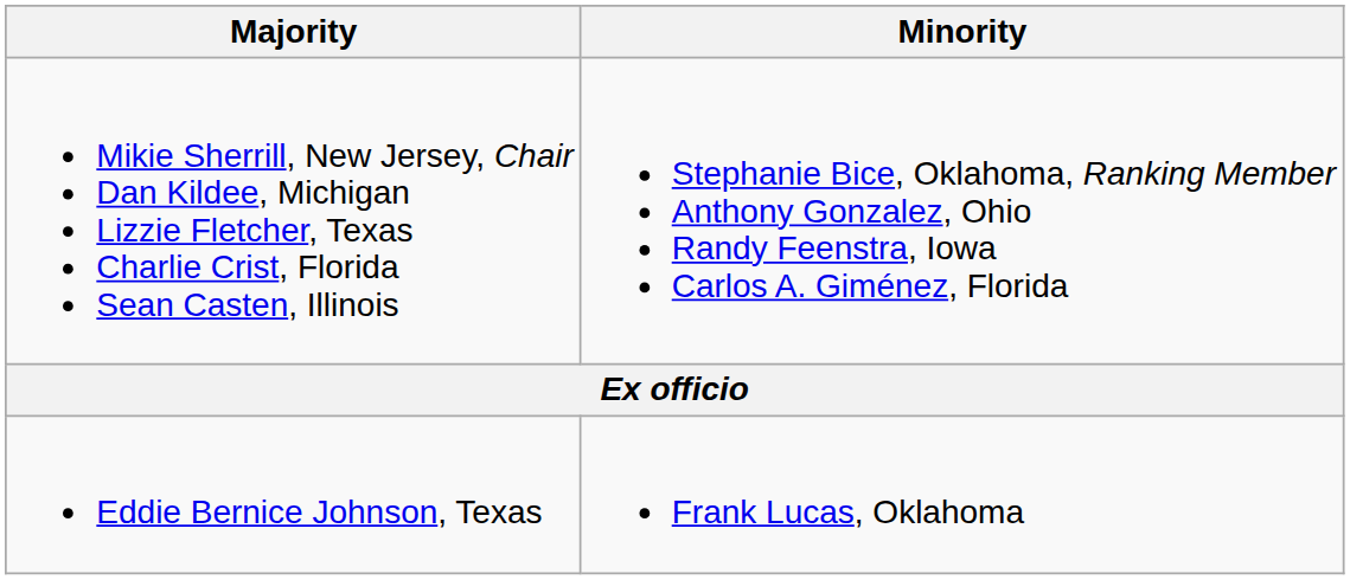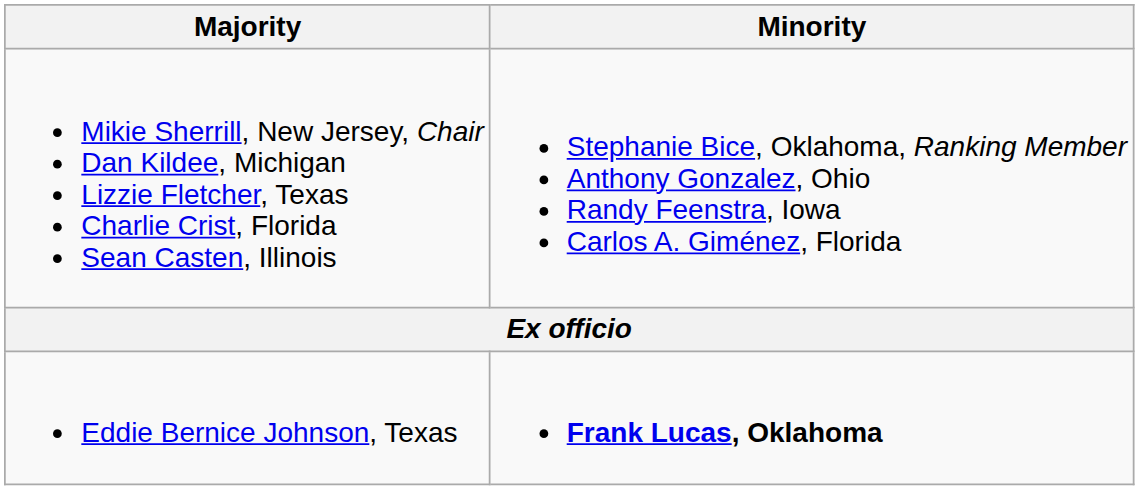Eddie Bernice Johnson, Texas | Minority: normal -> bold
